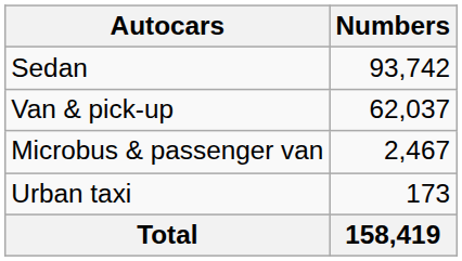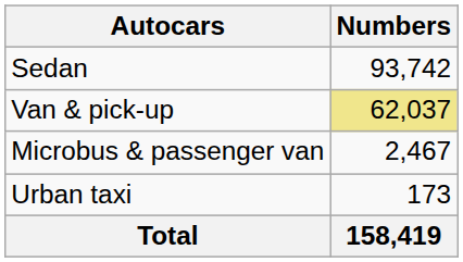Van & pick-up | Numbers: no background -> khaki background
